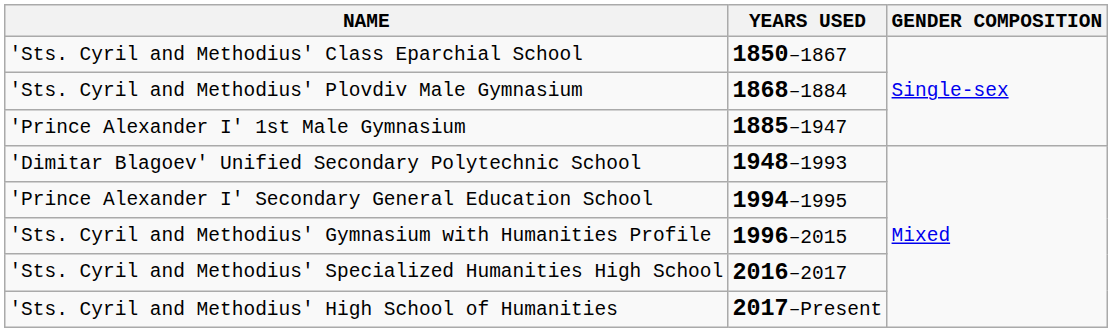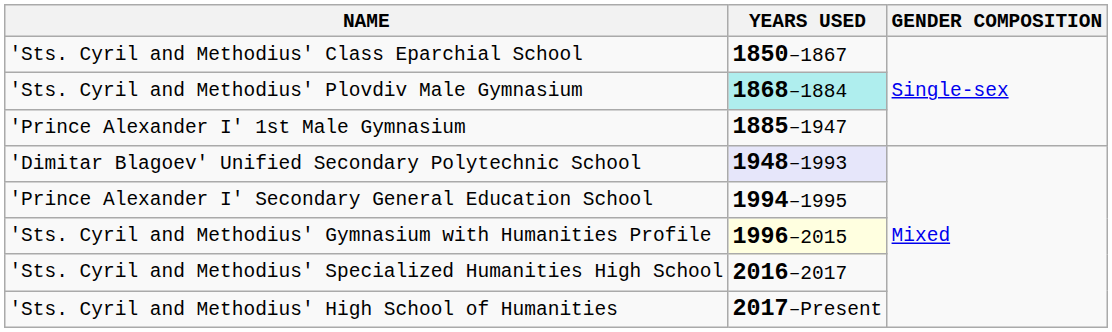'Sts. Cyril and Methodius' Plovdiv Male Gymnasium | YEARS USED: no background -> paleturquoise background
'Dimitar Blagoev' Unified Secondary Polytechnic School | YEARS USED: no background -> lavender background
'Sts. Cyril and Methodius' Gymnasium with Humanities Profile | YEARS USED: no background -> lightyellow background
